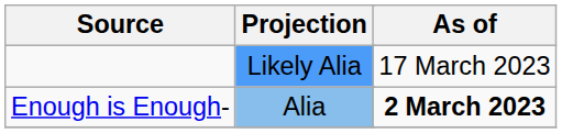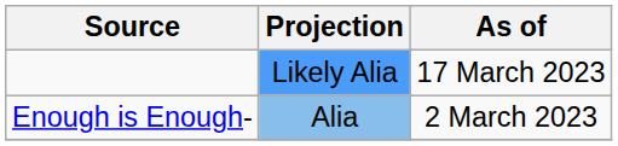Enough is Enough- | As of: bold -> normal
